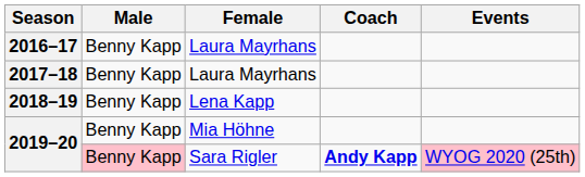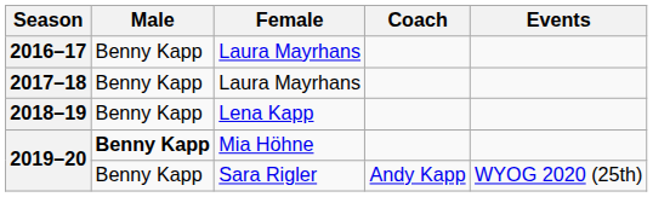2019–20 / Mia Höhne | Male: normal -> bold
2019–20 / Sara Rigler | Male: pink background -> no background
2019–20 / Sara Rigler | Coach: bold -> normal
2019–20 / Sara Rigler | Events: pink background -> no background
